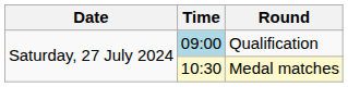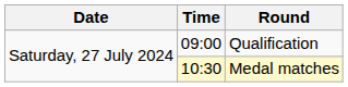Qualification | Time: lightblue background -> no background
